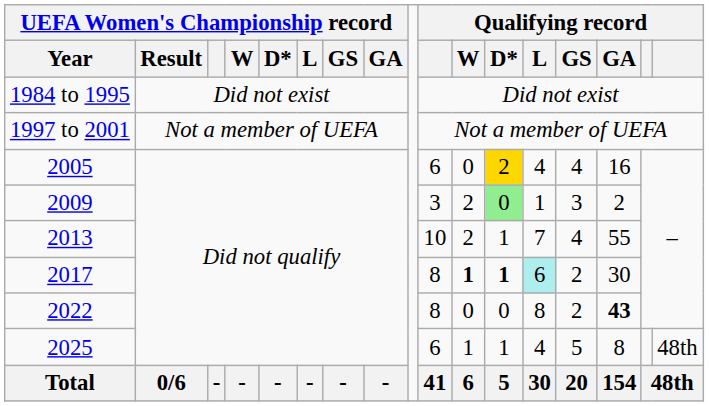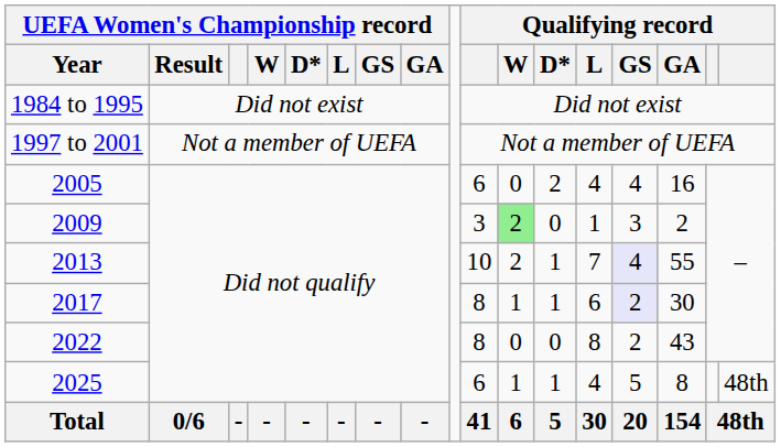2005 | Qualifying record / D*: gold background -> no background
2009 | Qualifying record / W: no background -> lightgreen background
2009 | Qualifying record / D*: lightgreen background -> no background
2013 | Qualifying record / GS: no background -> lavender background
2017 | Qualifying record / W: bold -> normal
2017 | Qualifying record / D*: bold -> normal
2017 | Qualifying record / L: paleturquoise background -> no background
2017 | Qualifying record / GS: no background -> lavender background
2022 | Qualifying record / GA: bold -> normal
